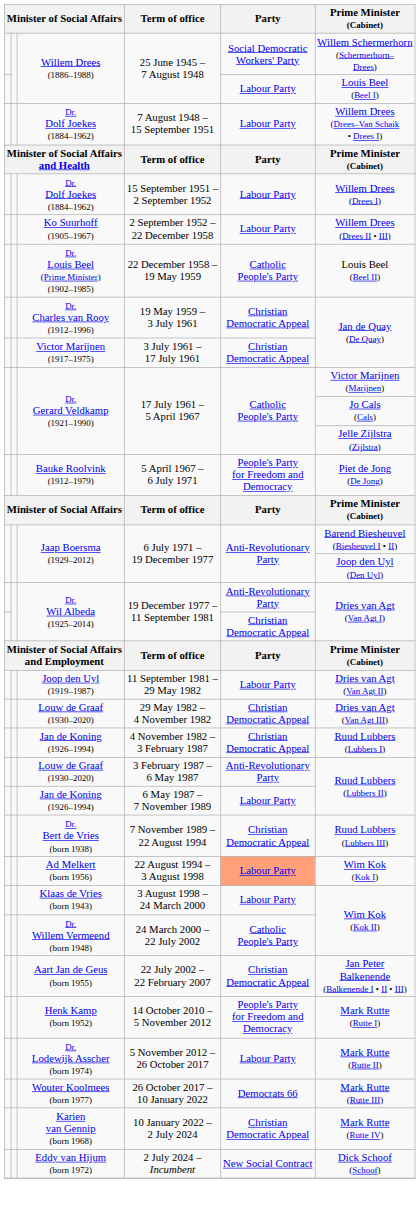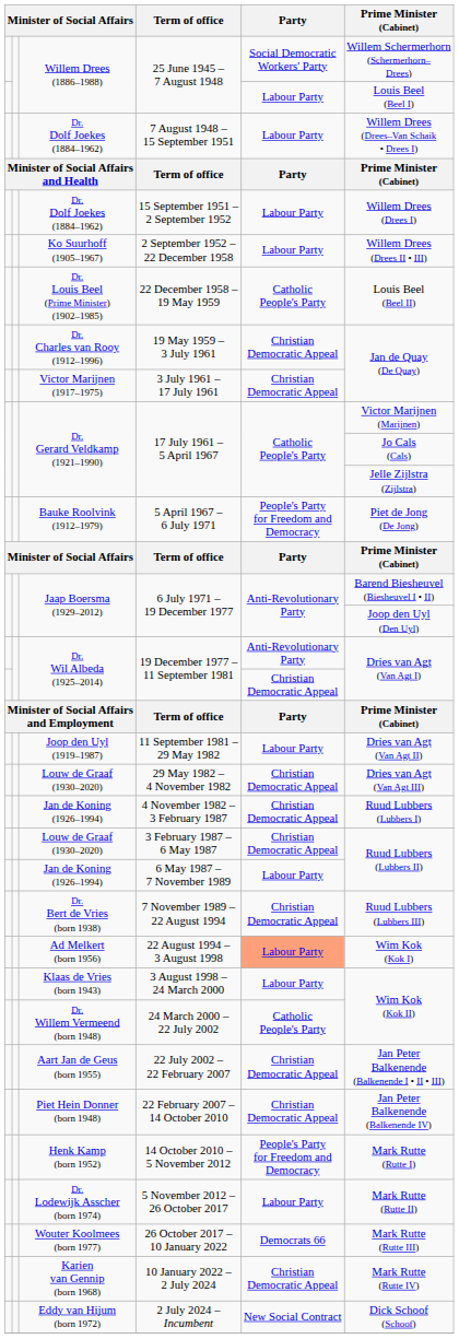3 February 1987 – 6 May 1987 | Party: Anti-Revolutionary Party -> Christian Democratic Appeal
+ row: Piet Hein Donner (born 1948) | 22 February 2007 – 14 October 2010 | Christian Democratic Appeal | Jan Peter Balkenende (Balkenende IV)
